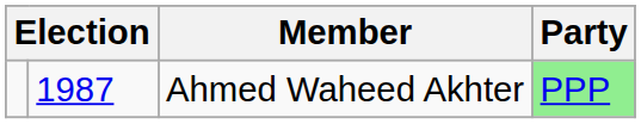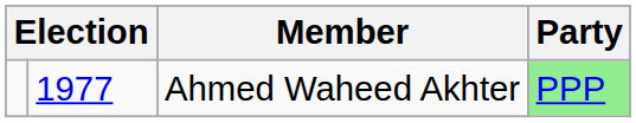Ahmed Waheed Akhter | column 2: 1987 -> 1977
